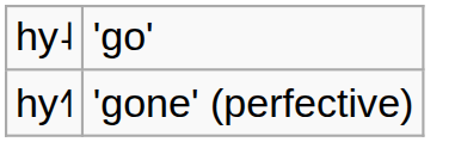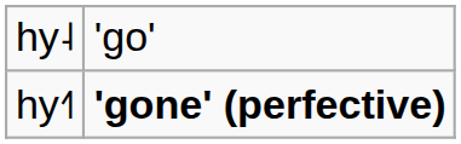hy˧˥ | column 2: normal -> bold
